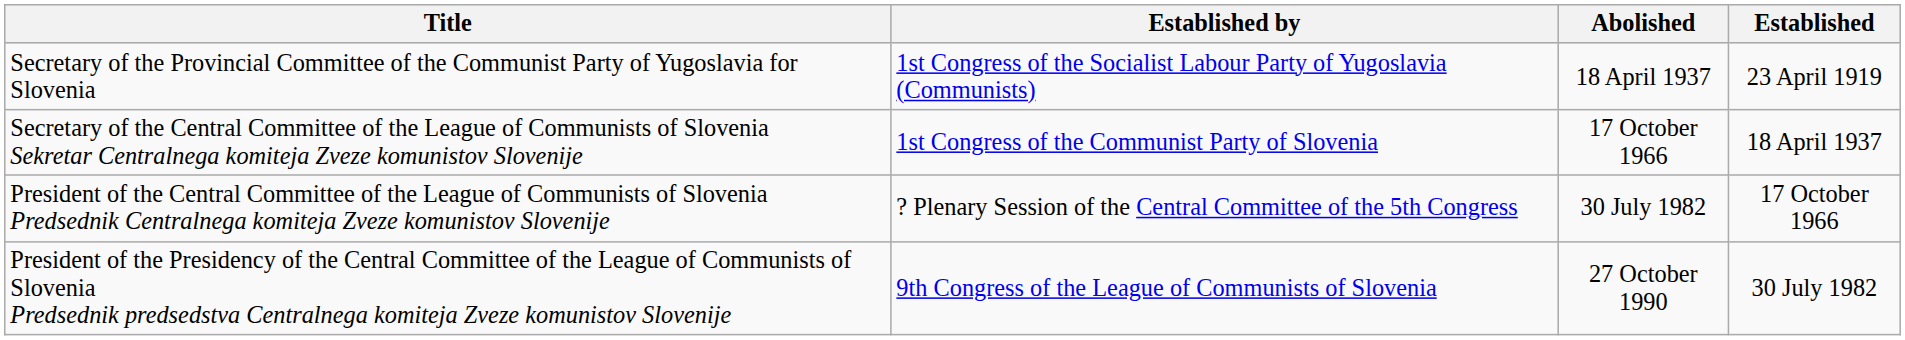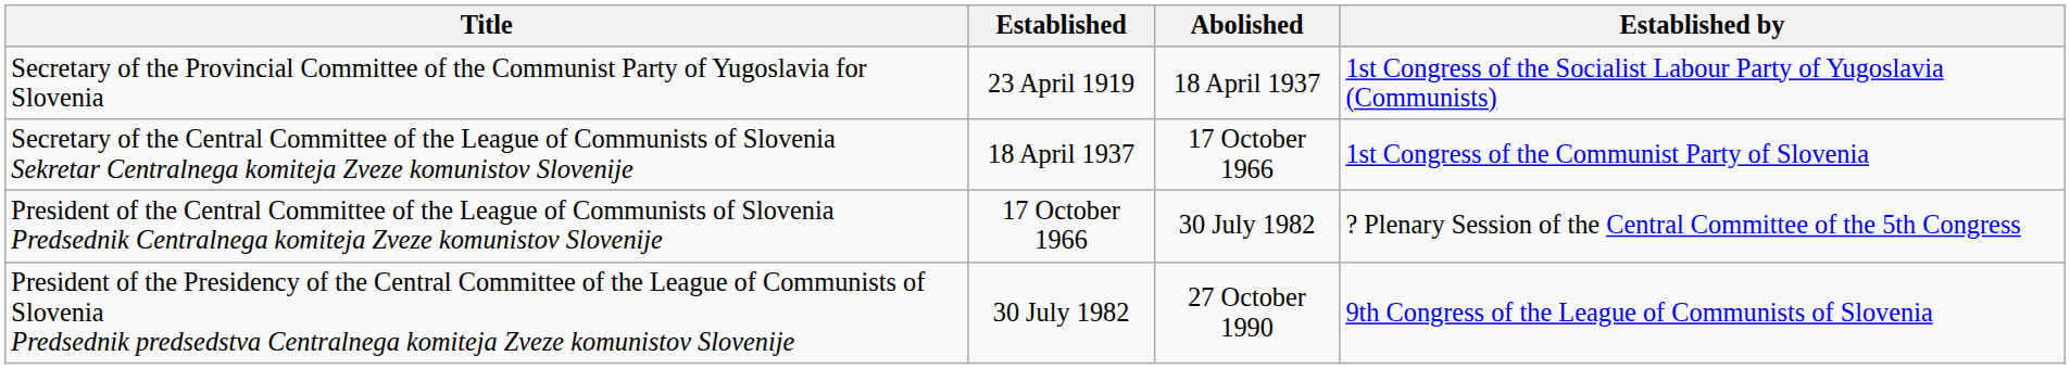columns swapped: Established <-> Established by
